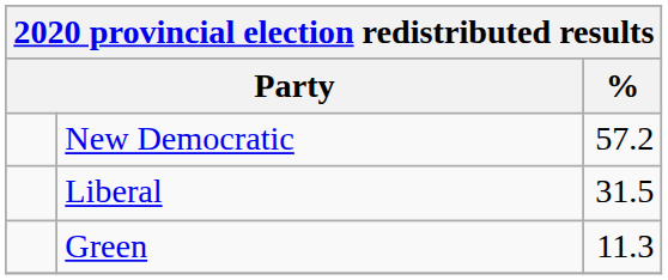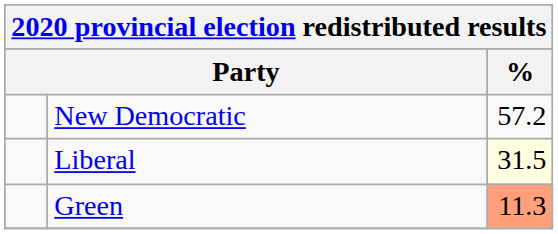Liberal | %: no background -> lightyellow background
Green | %: no background -> lightsalmon background
